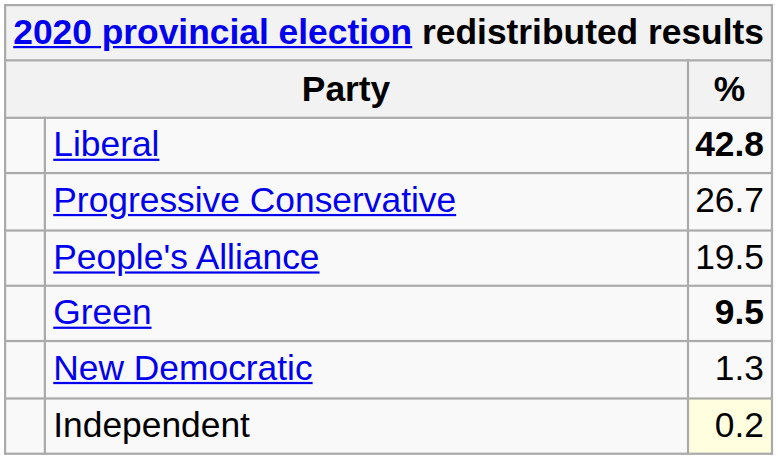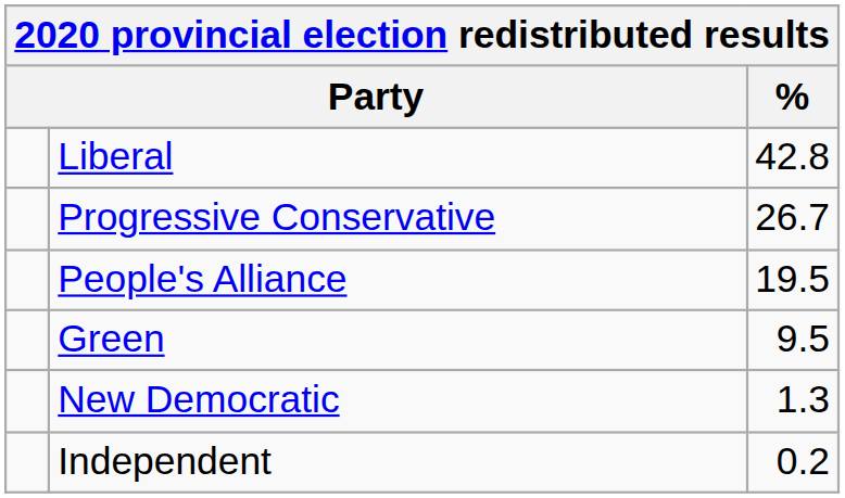Liberal | %: bold -> normal
Green | %: bold -> normal
Independent | %: lightyellow background -> no background
